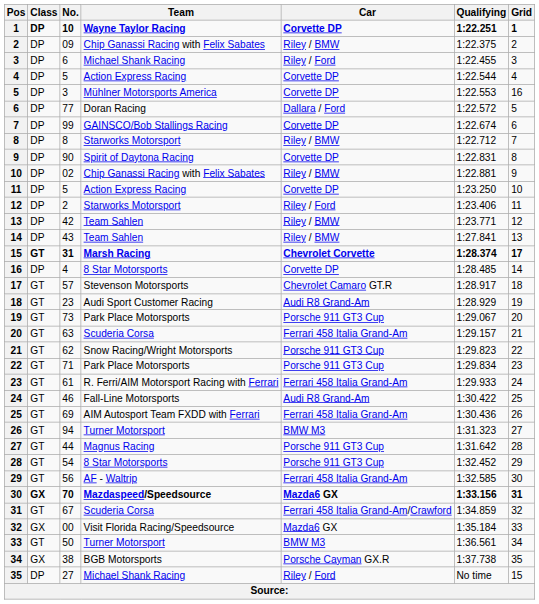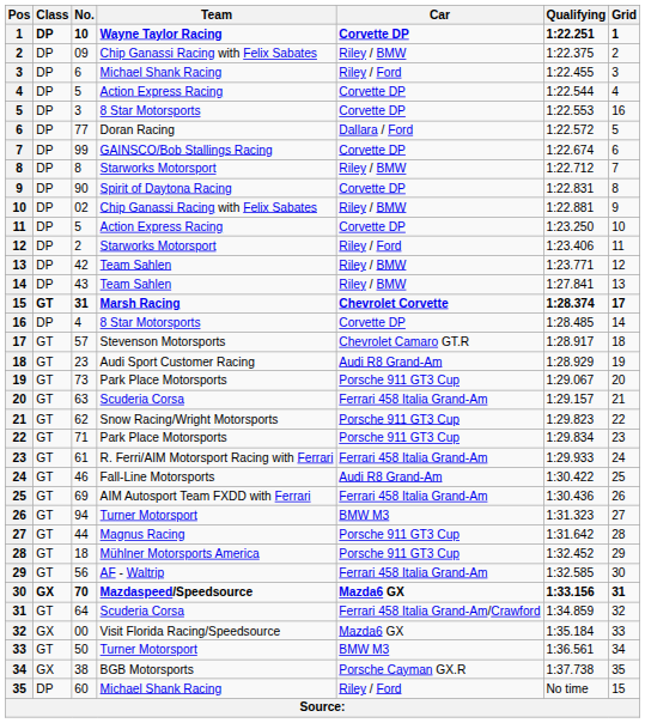row 6 | Team: Mühlner Motorsports America -> 8 Star Motorsports
row 29 | No.: 54 -> 18
row 29 | Team: 8 Star Motorsports -> Mühlner Motorsports America
row 32 | No.: 67 -> 64
row 36 | No.: 27 -> 60
